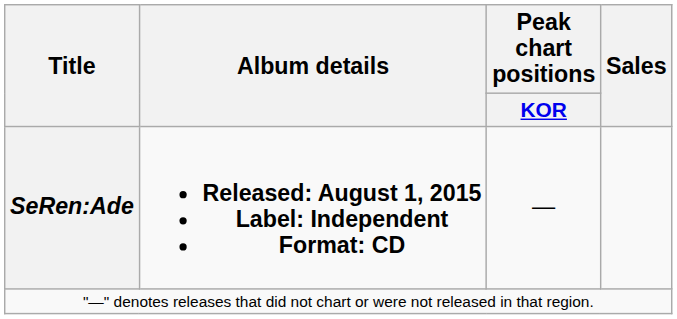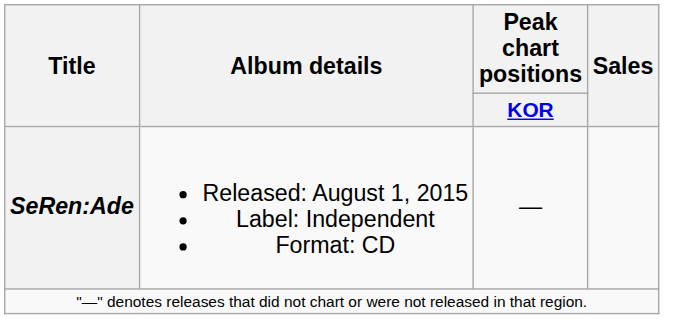SeRen:Ade | Album details: bold -> normal
